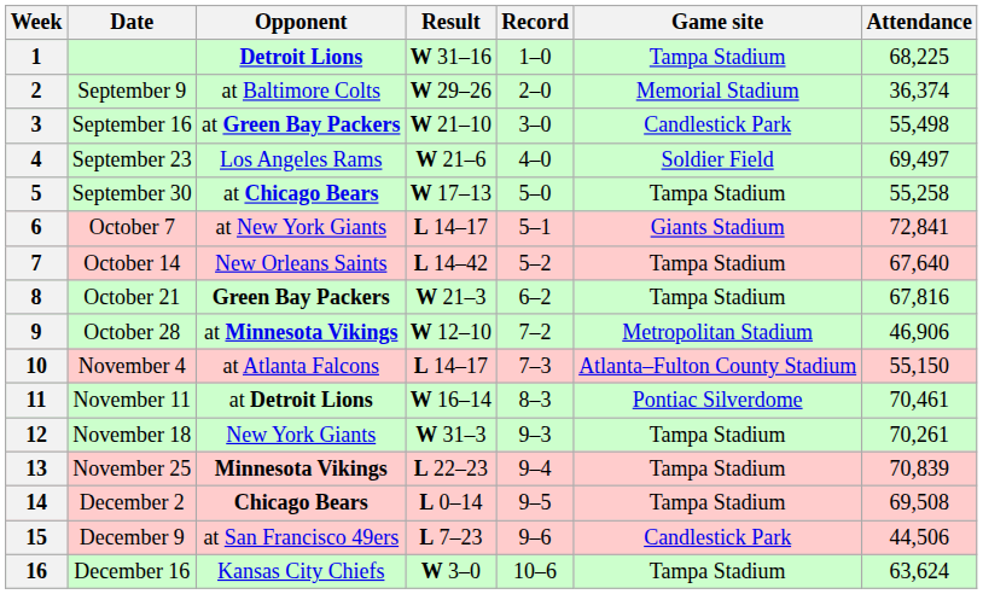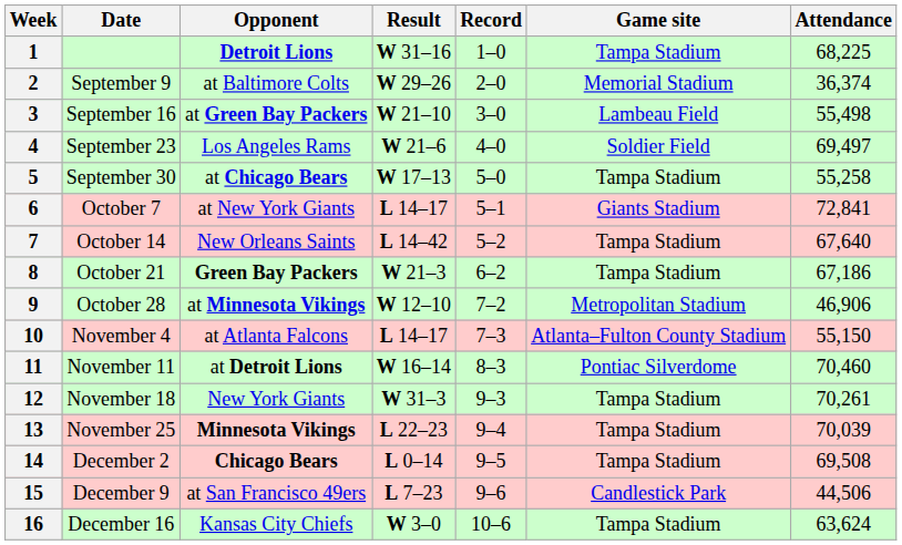3 | Game site: Candlestick Park -> Lambeau Field
8 | Attendance: 67,816 -> 67,186
11 | Attendance: 70,461 -> 70,460
13 | Attendance: 70,839 -> 70,039
